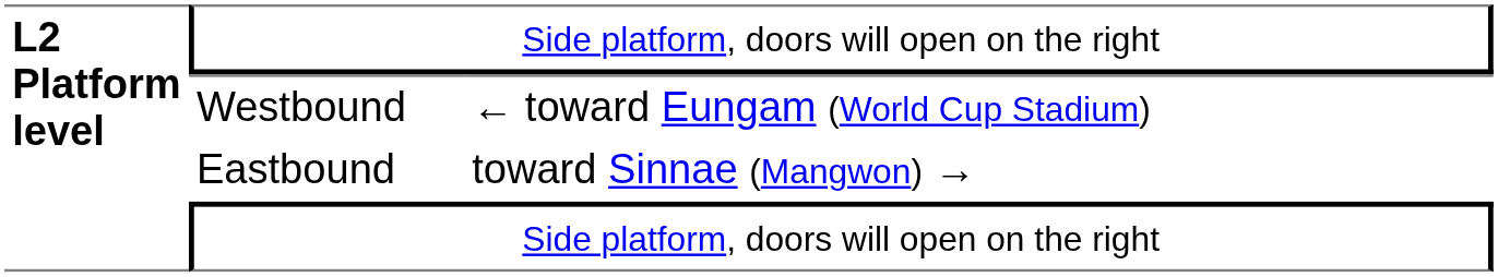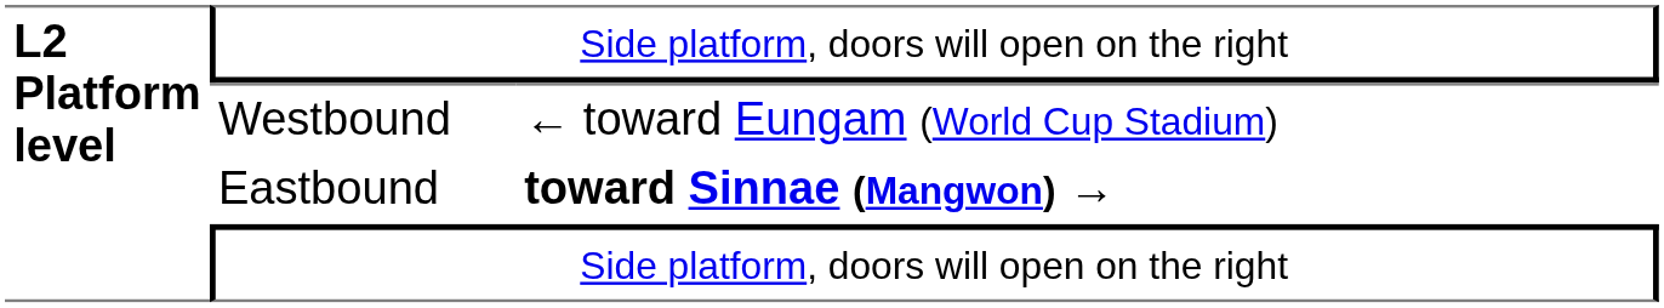Eastbound | column 3: normal -> bold
